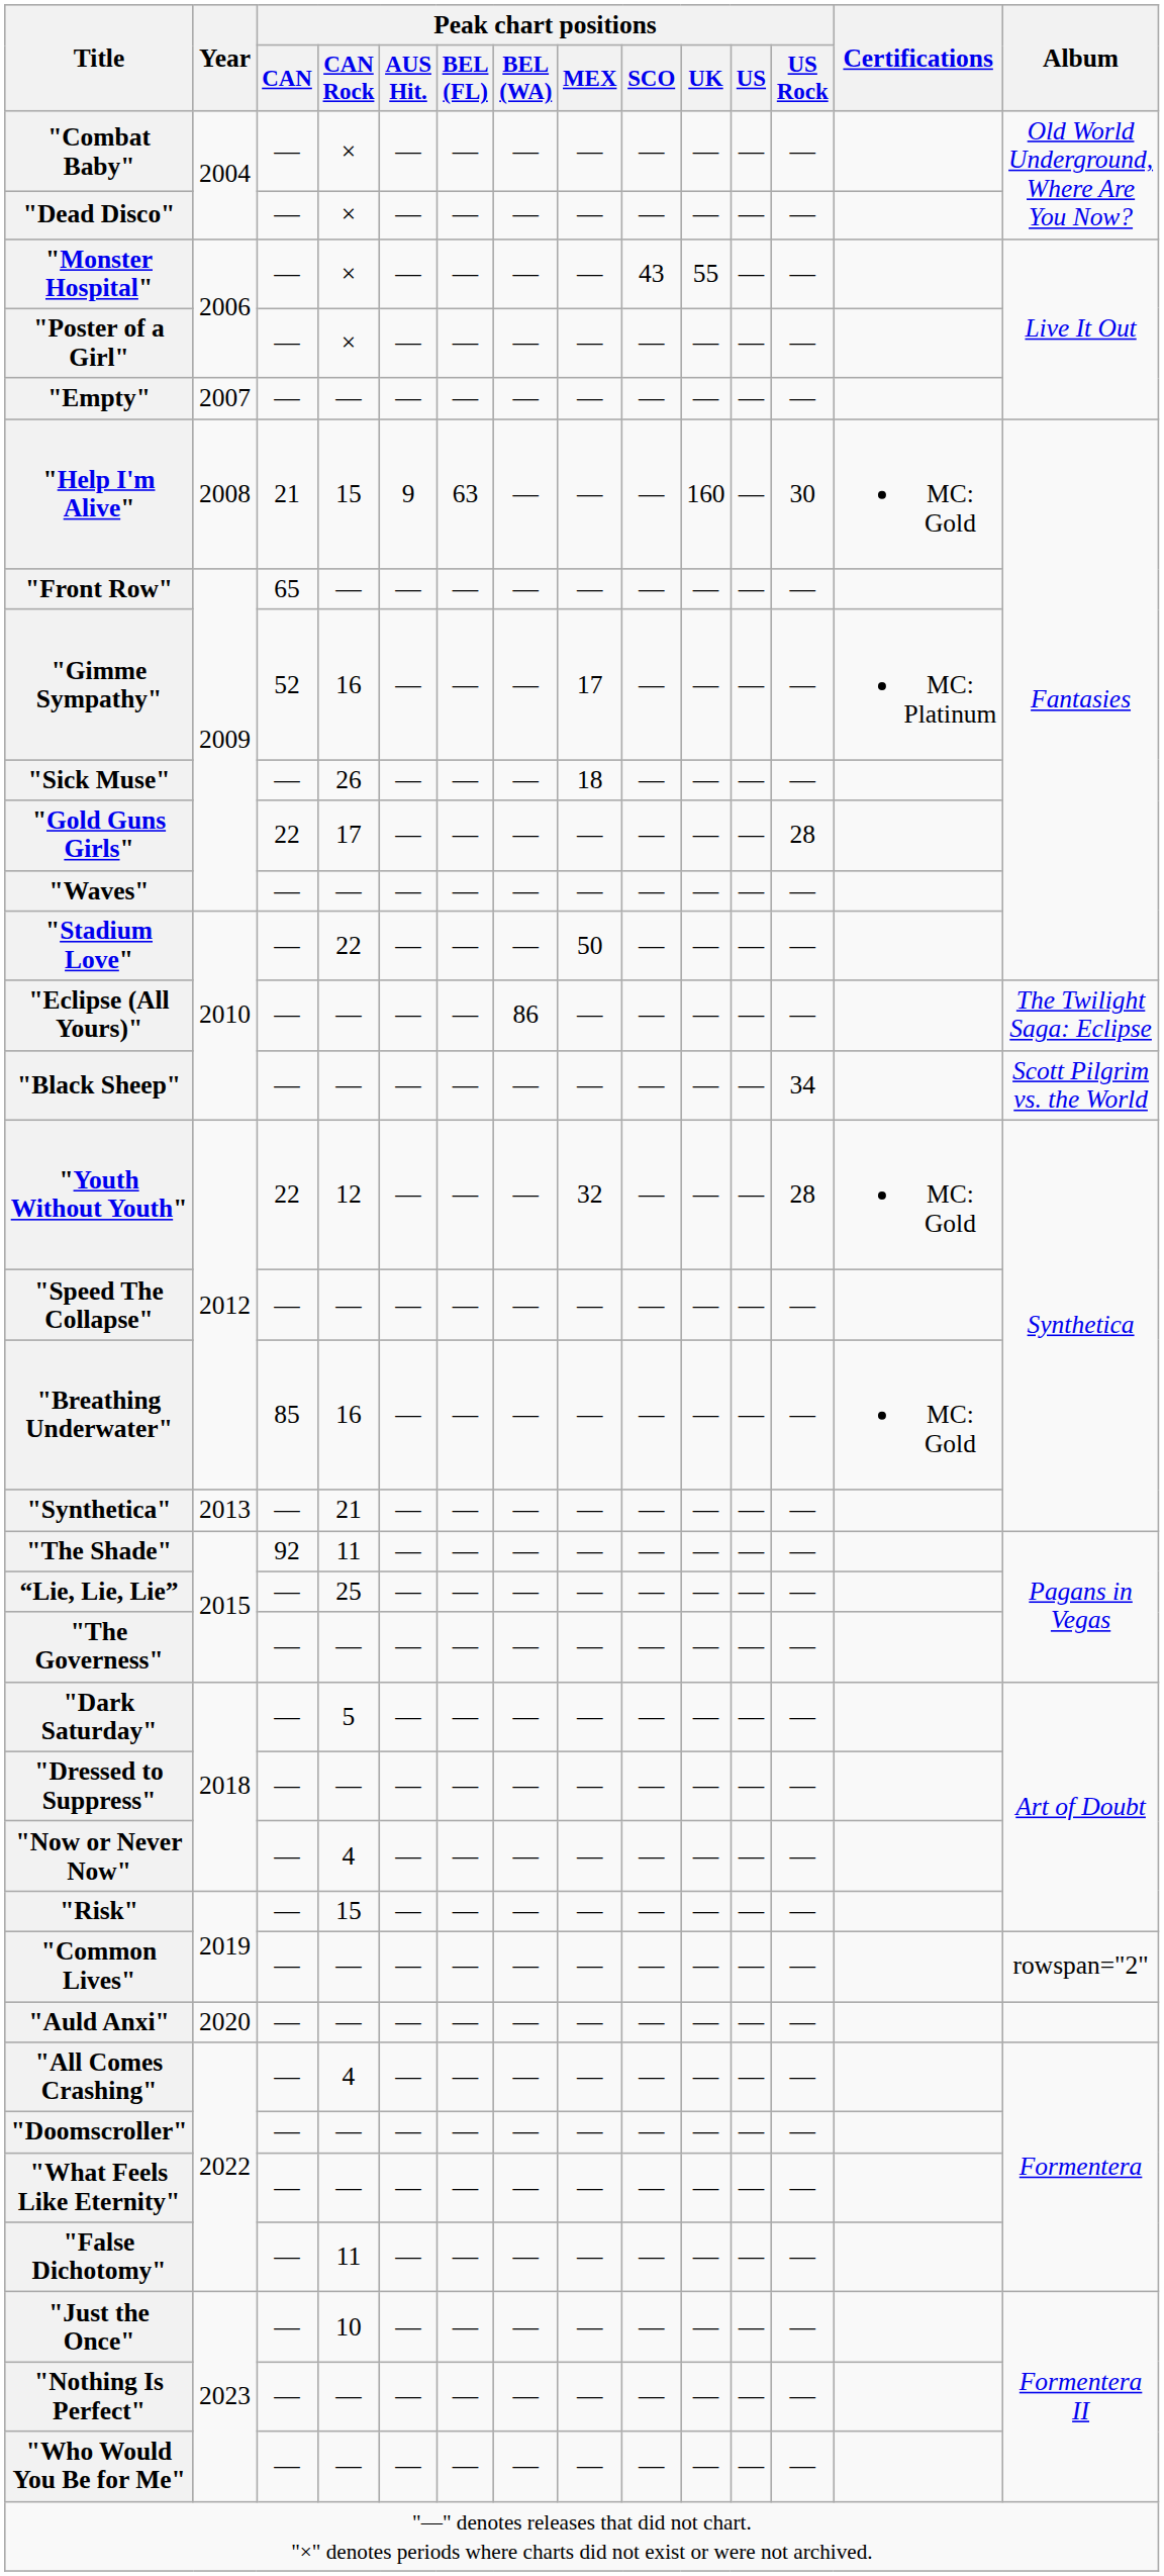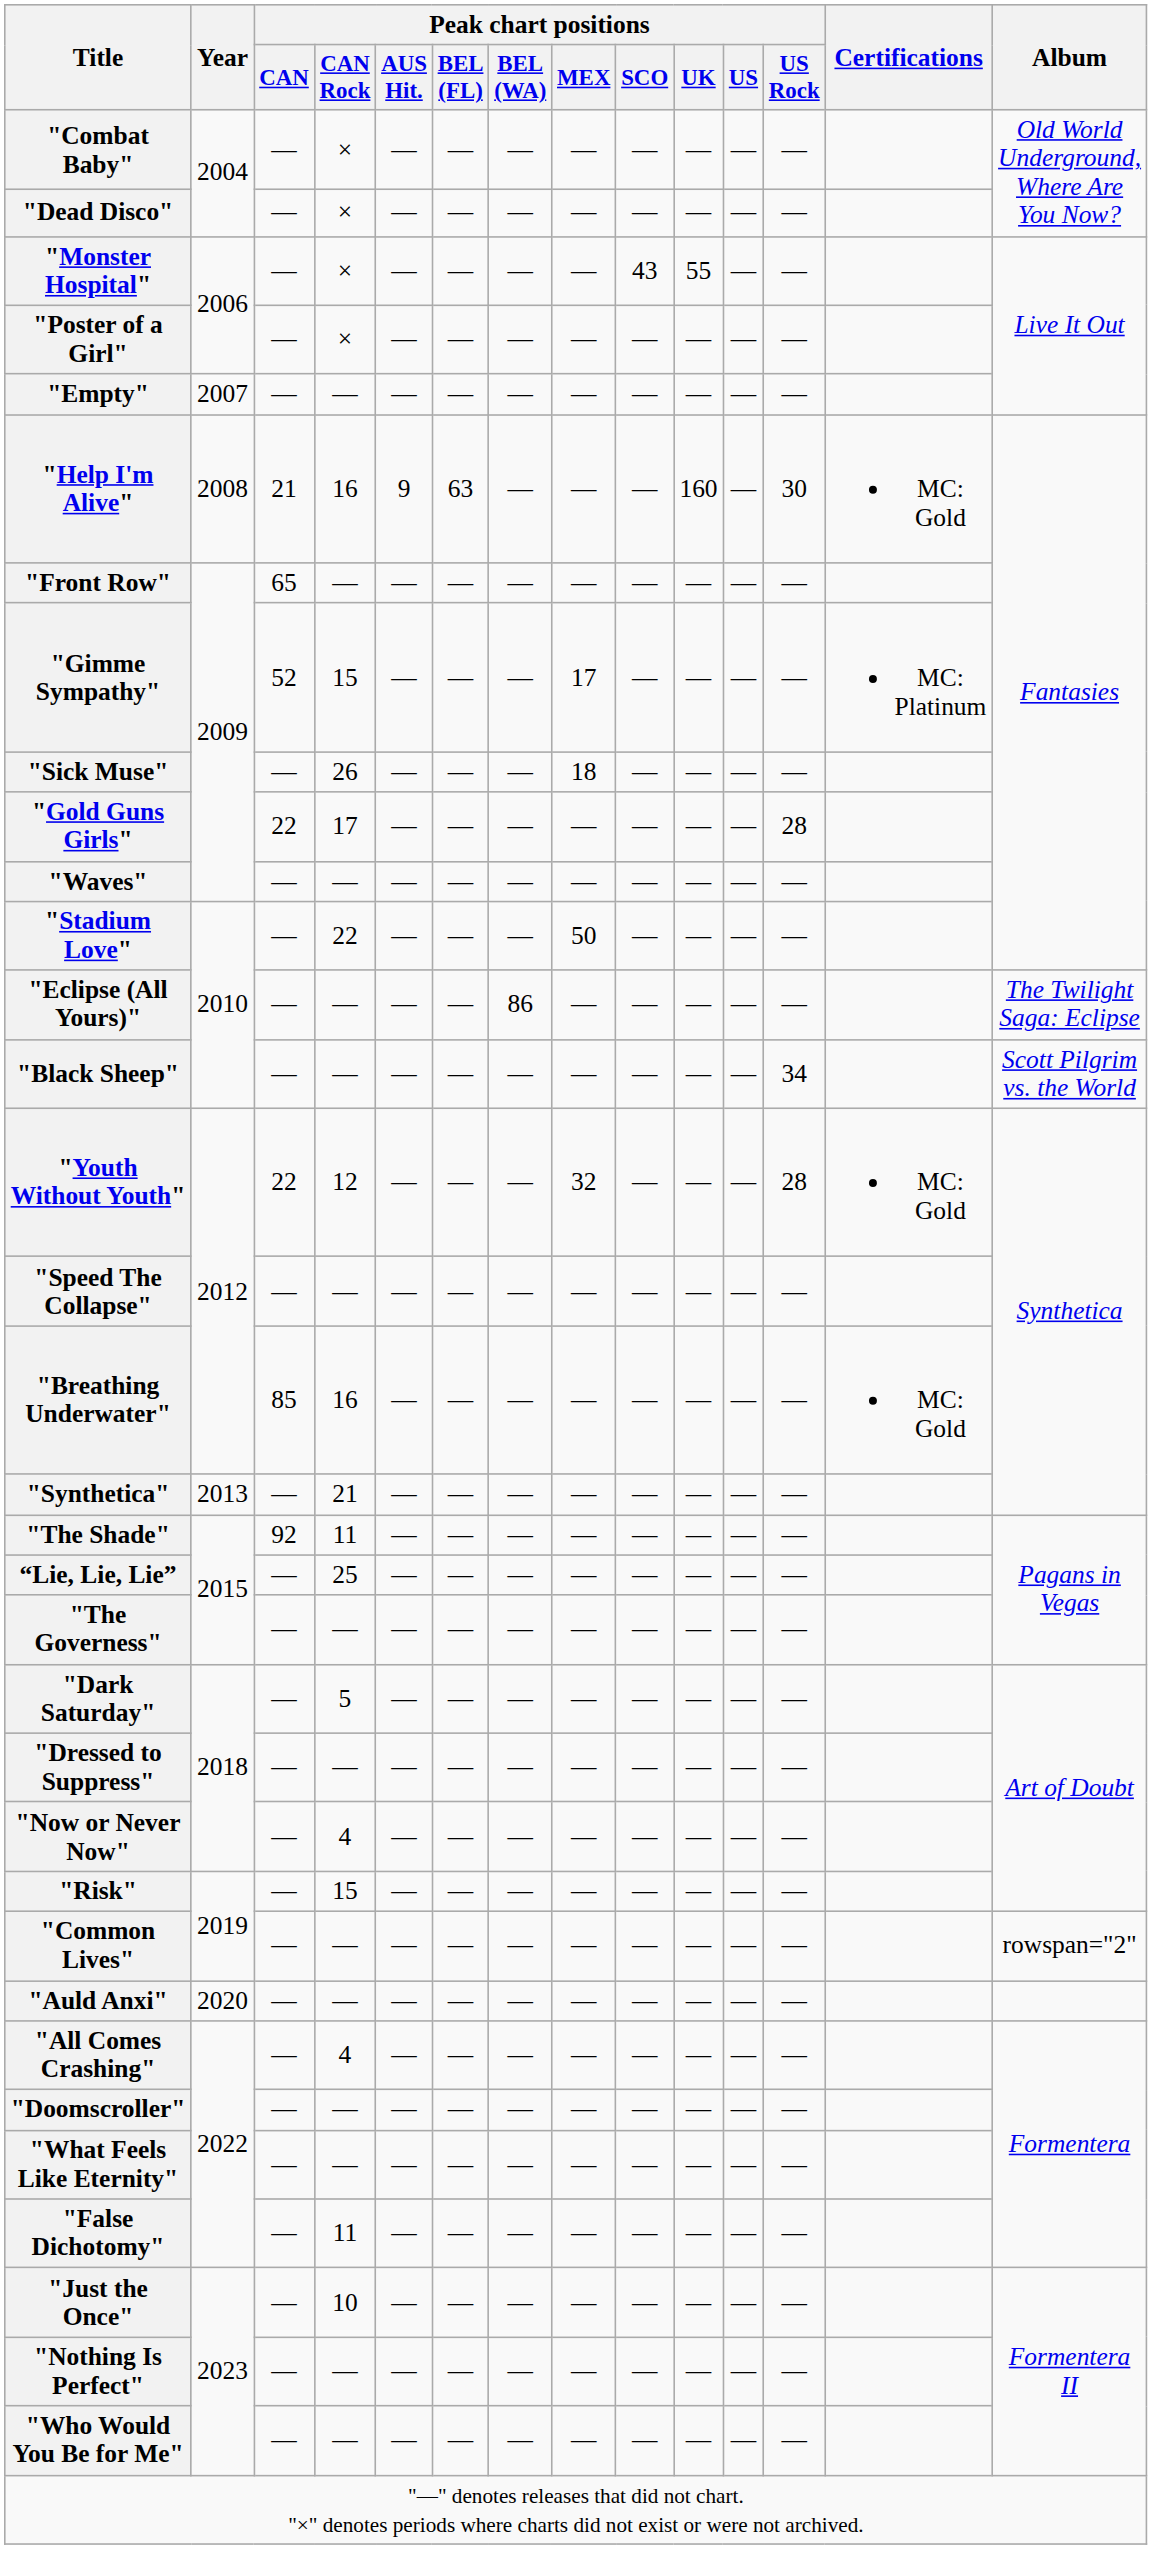"Help I'm Alive" | Peak chart positions / CAN Rock: 15 -> 16
"Gimme Sympathy" | Peak chart positions / CAN Rock: 16 -> 15
